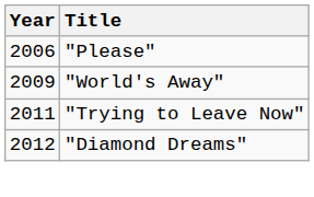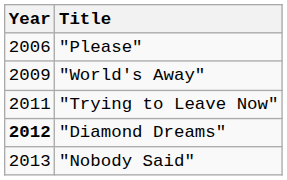"Diamond Dreams" | Year: normal -> bold
+ row: 2013 | "Nobody Said"
